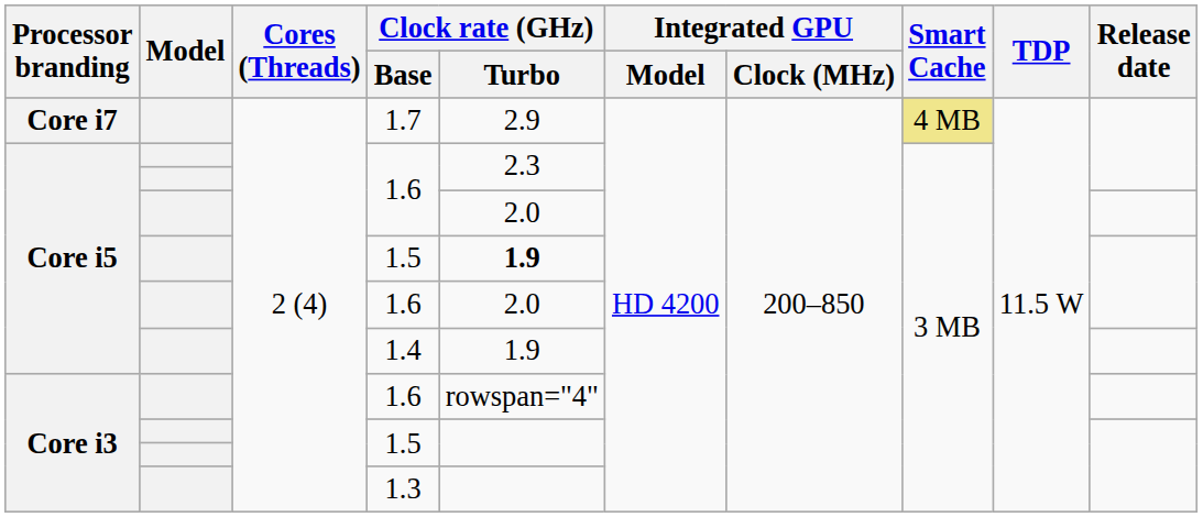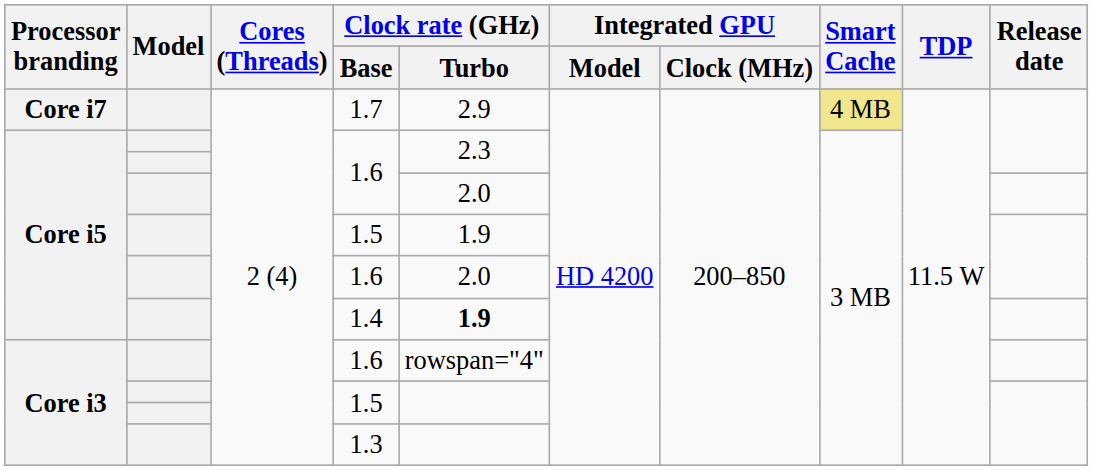Core i5 / 1.5 | Clock rate (GHz) / Turbo: bold -> normal
1.4 | Clock rate (GHz) / Turbo: normal -> bold
